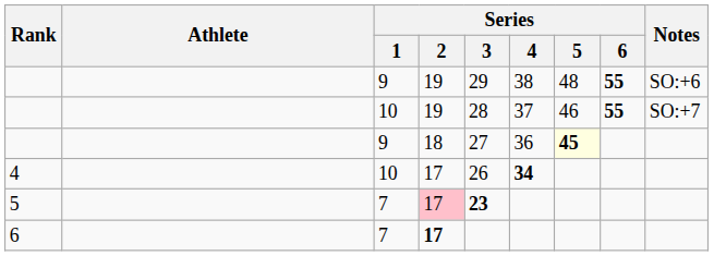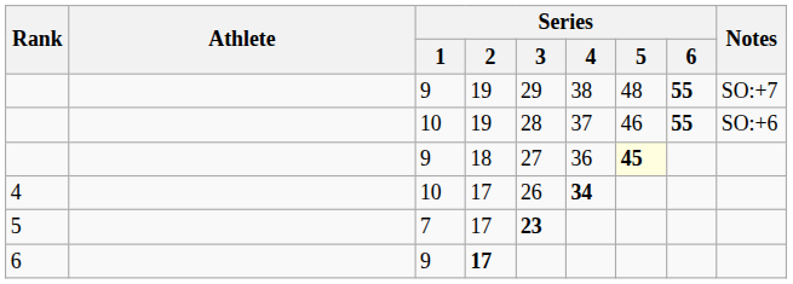row 3 | Notes: SO:+6 -> SO:+7
row 4 | Notes: SO:+7 -> SO:+6
row 7 | Series / 2: pink background -> no background
row 8 | Series / 1: 7 -> 9
